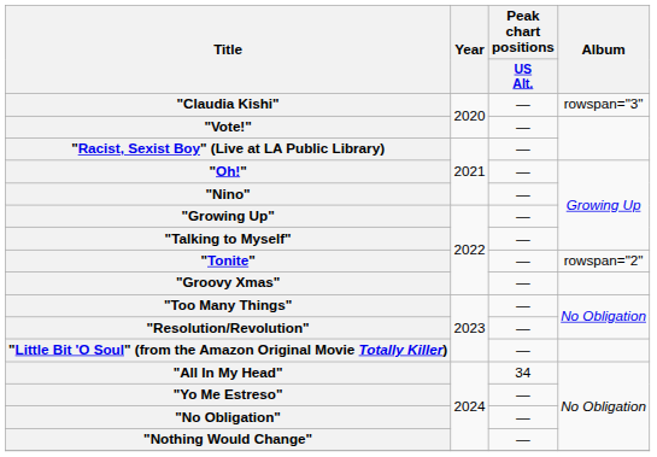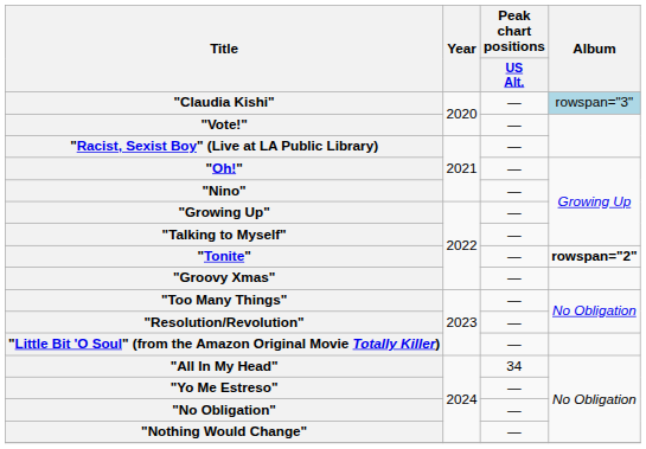"Claudia Kishi" | Album: no background -> lightblue background
"Tonite" | Album: normal -> bold
